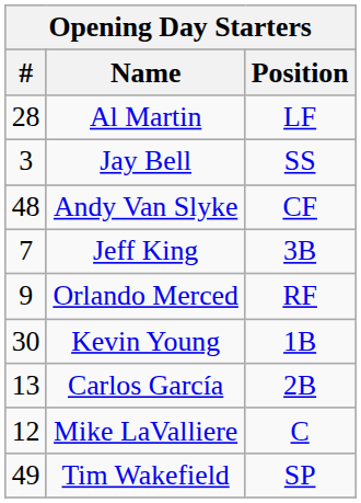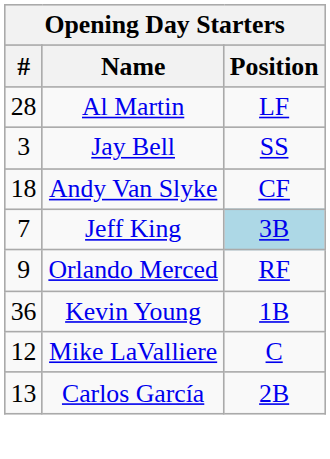Andy Van Slyke | #: 48 -> 18
Jeff King | Position: no background -> lightblue background
Kevin Young | #: 30 -> 36
rows swapped: Mike LaValliere <-> Carlos García
- row: 49 | Tim Wakefield | SP
